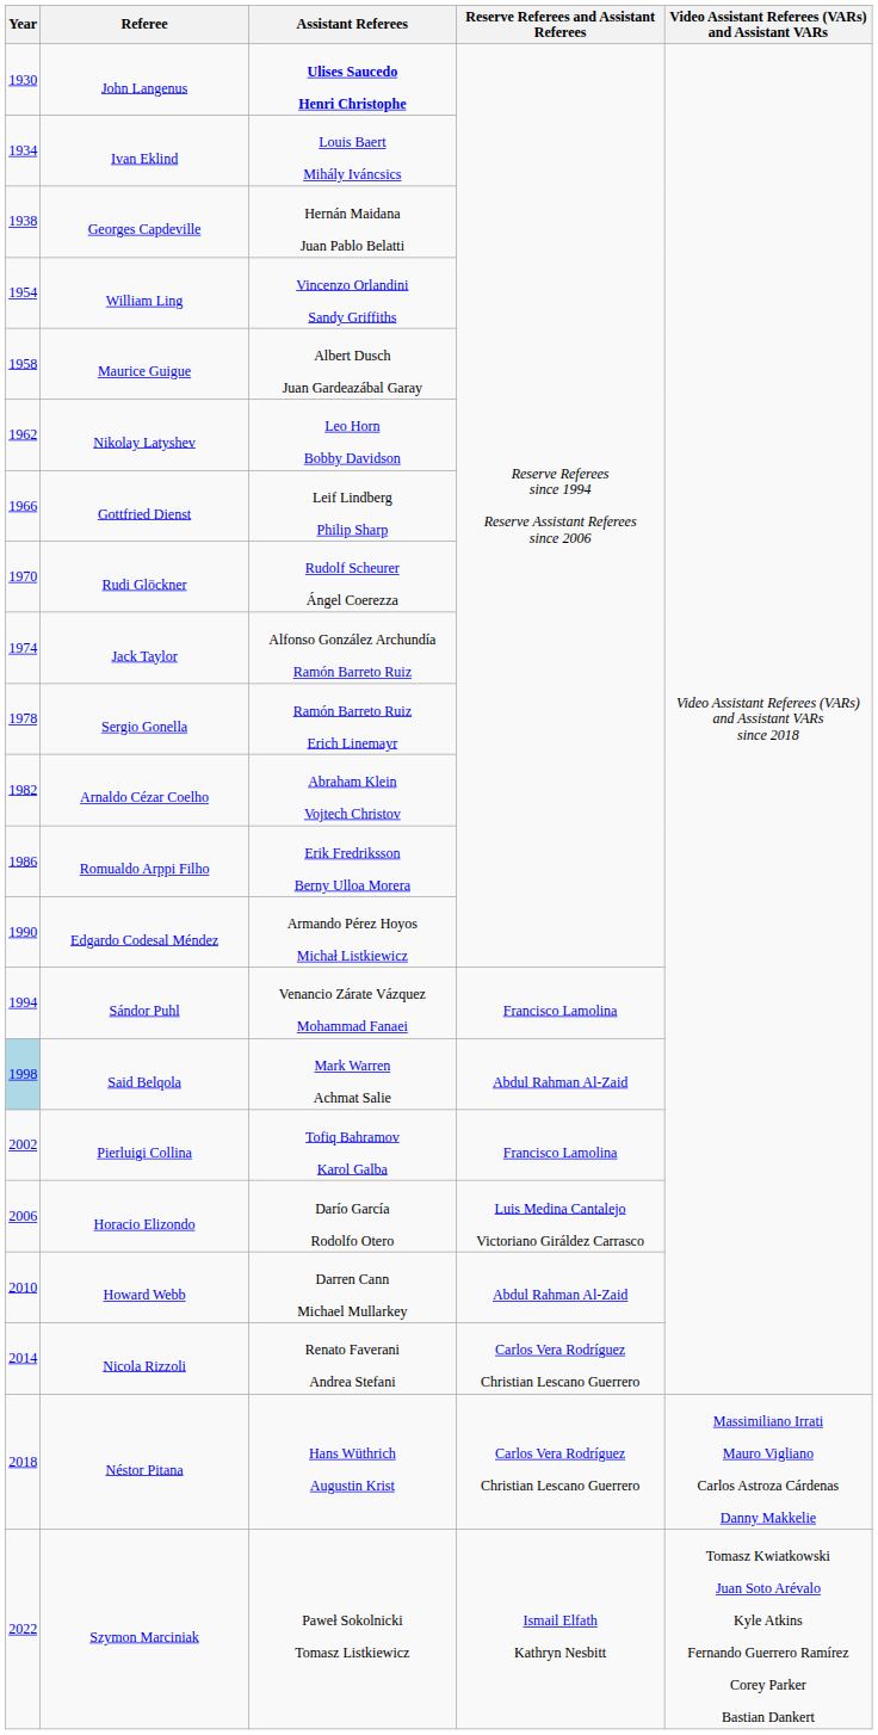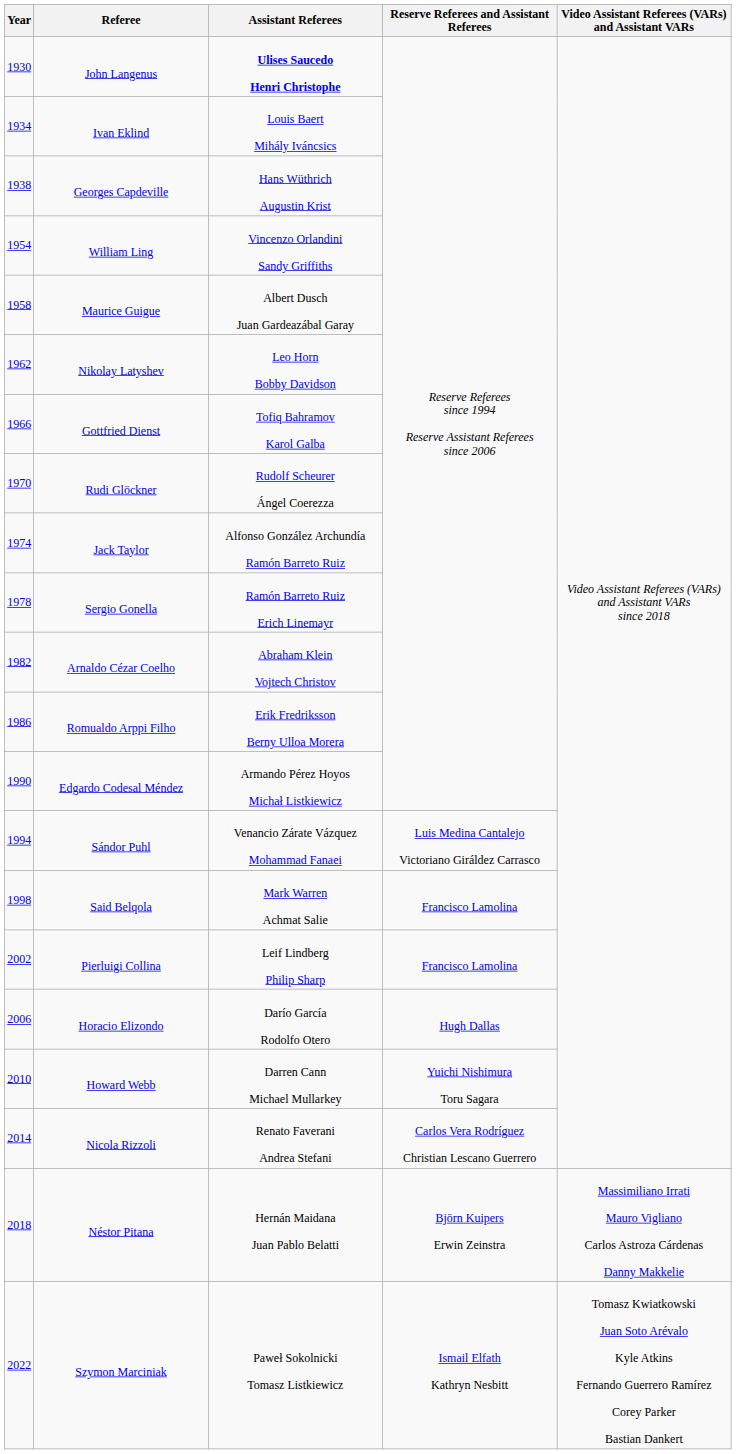Georges Capdeville | Assistant Referees: Hernán Maidana Juan Pablo Belatti -> Hans Wüthrich Augustin Krist
Gottfried Dienst | Assistant Referees: Leif Lindberg Philip Sharp -> Tofiq Bahramov Karol Galba
Sándor Puhl | Reserve Referees and Assistant Referees: Francisco Lamolina -> Luis Medina Cantalejo Victoriano Giráldez Carrasco
Said Belqola | Year: lightblue background -> no background
Said Belqola | Reserve Referees and Assistant Referees: Abdul Rahman Al-Zaid -> Francisco Lamolina
Pierluigi Collina | Assistant Referees: Tofiq Bahramov Karol Galba -> Leif Lindberg Philip Sharp
Horacio Elizondo | Reserve Referees and Assistant Referees: Luis Medina Cantalejo Victoriano Giráldez Carrasco -> Hugh Dallas
Howard Webb | Reserve Referees and Assistant Referees: Abdul Rahman Al-Zaid -> Yuichi Nishimura Toru Sagara
Néstor Pitana | Assistant Referees: Hans Wüthrich Augustin Krist -> Hernán Maidana Juan Pablo Belatti
Néstor Pitana | Reserve Referees and Assistant Referees: Carlos Vera Rodríguez Christian Lescano Guerrero -> Björn Kuipers Erwin Zeinstra
